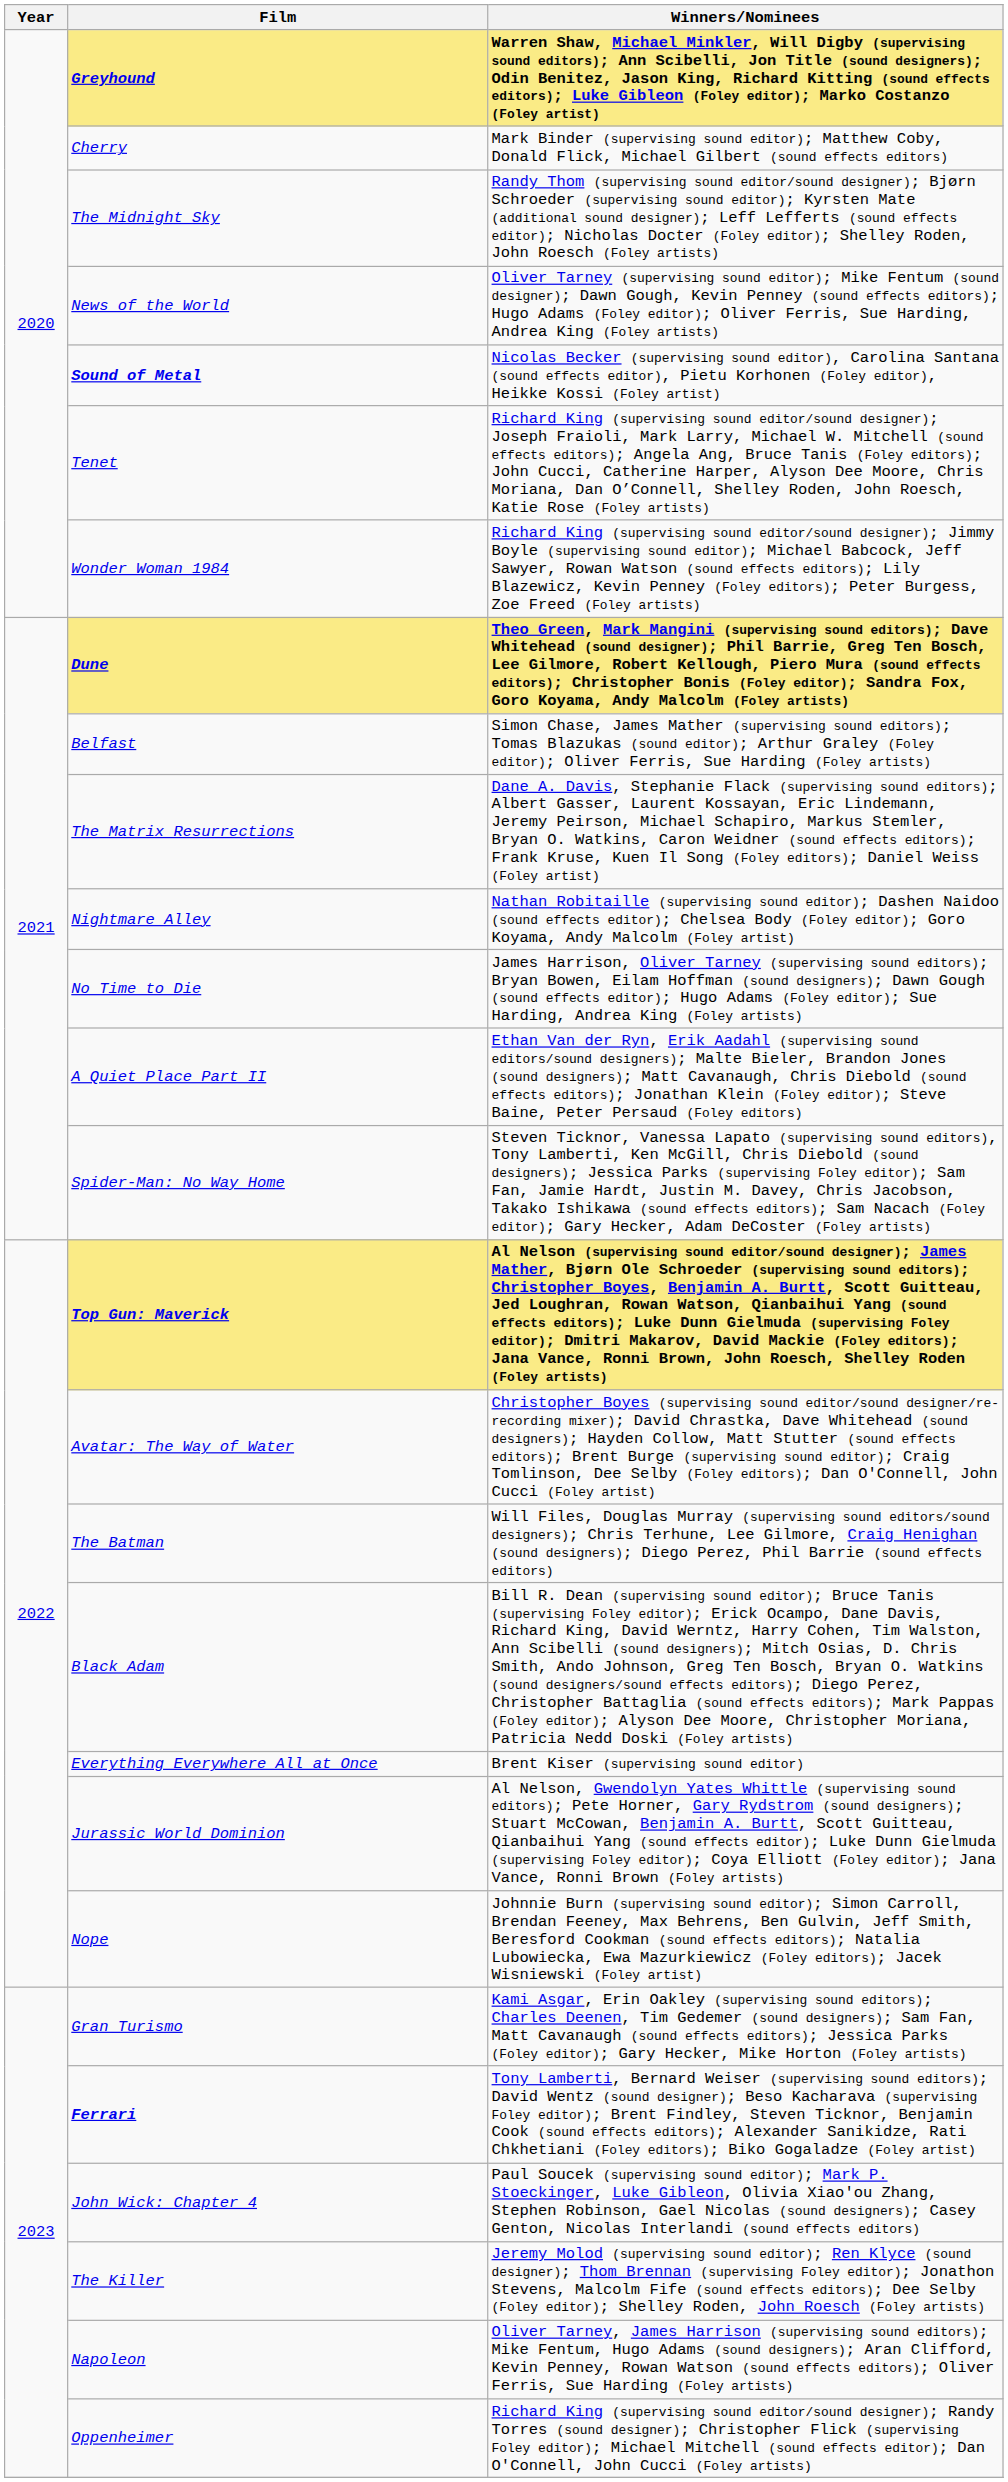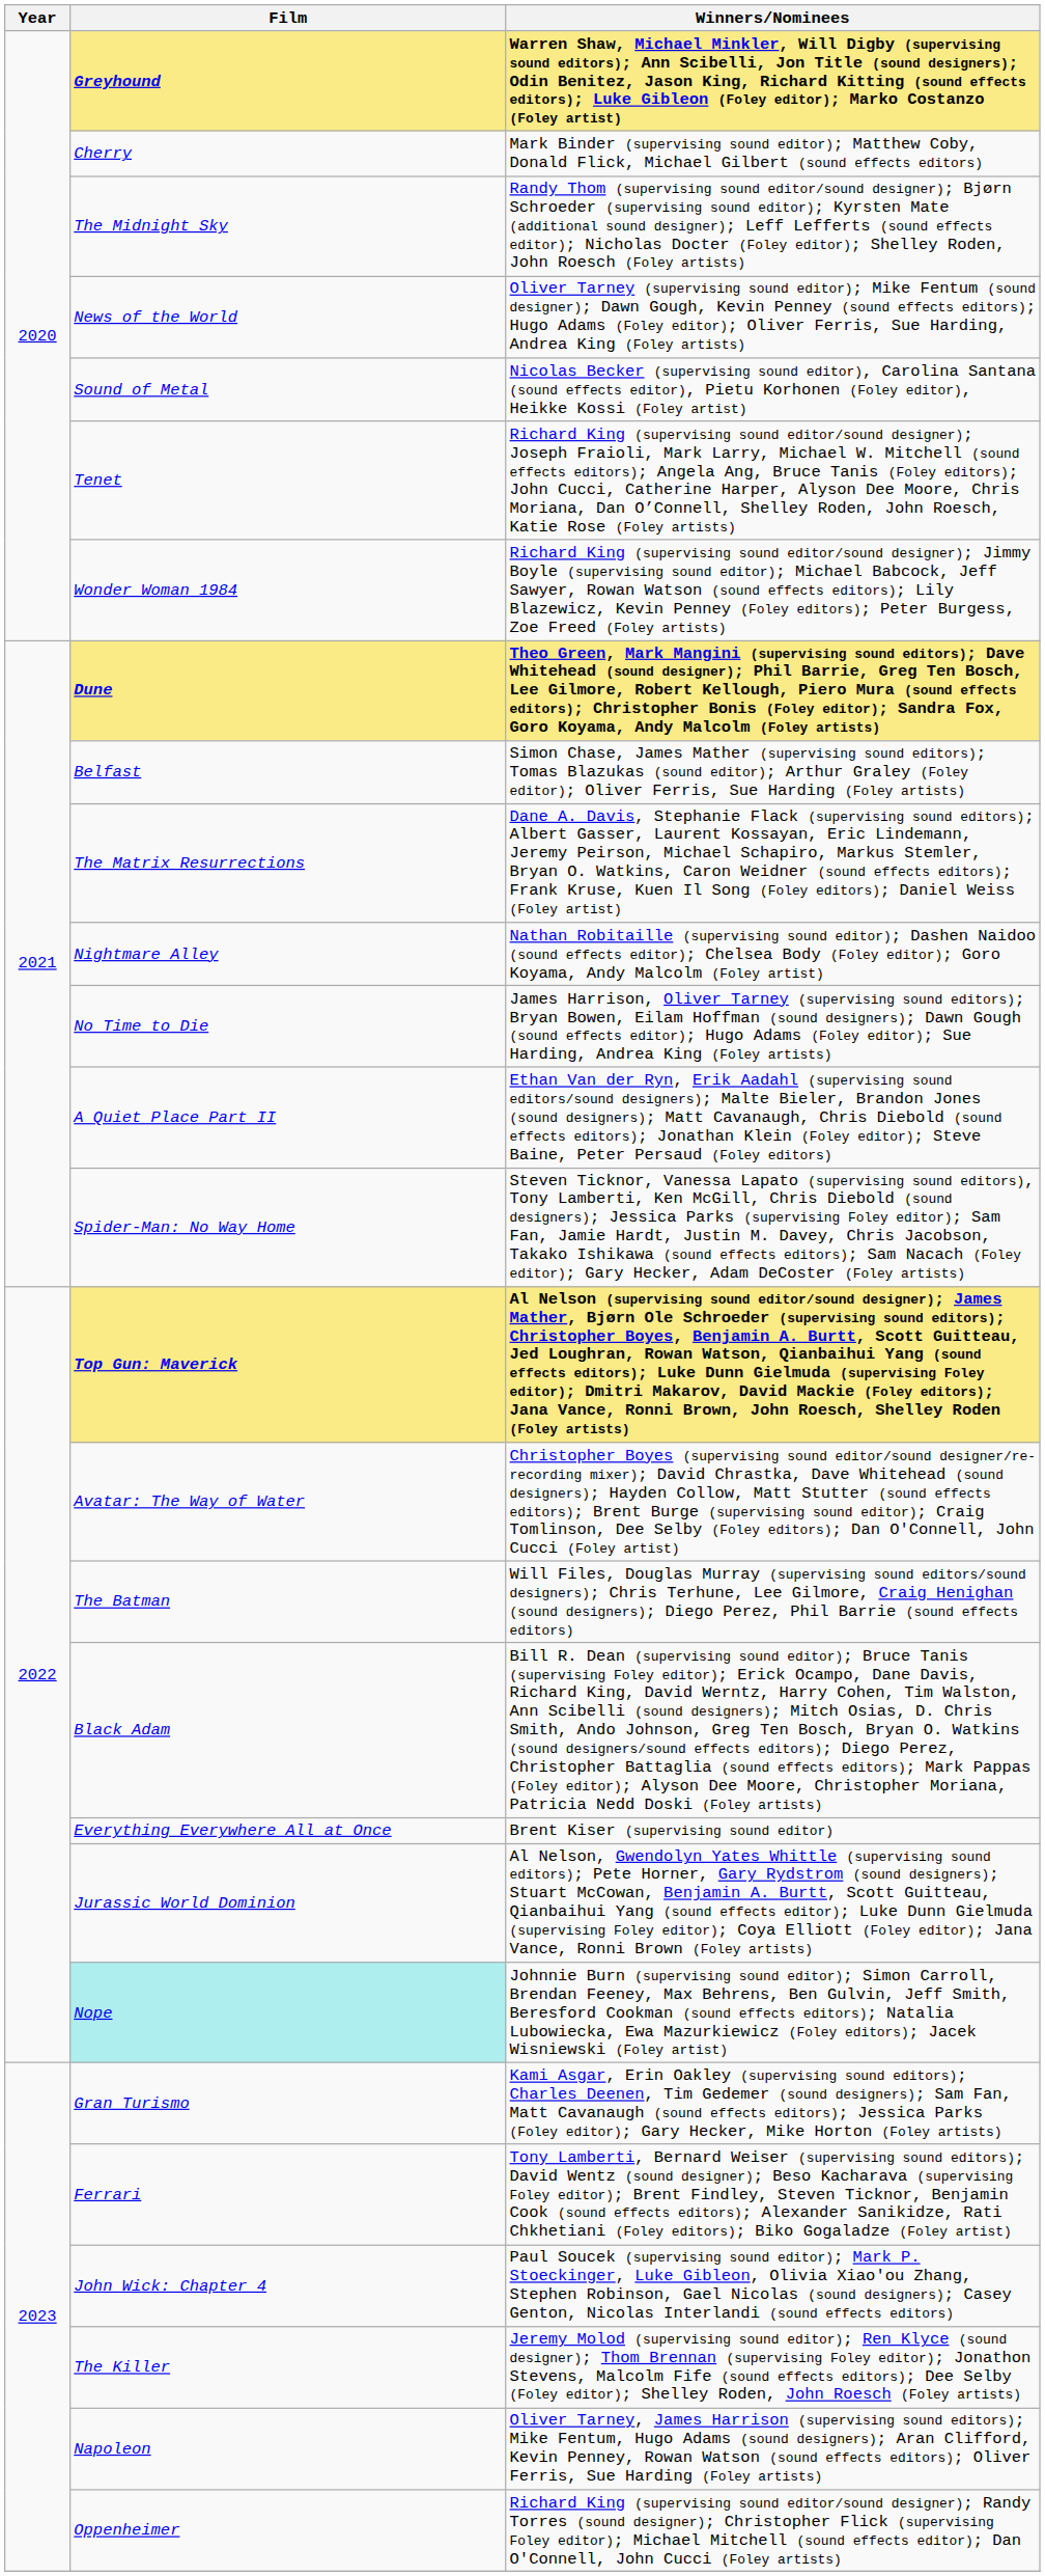Sound of Metal | Film: bold -> normal
Nope | Film: no background -> paleturquoise background
Ferrari | Film: bold -> normal
